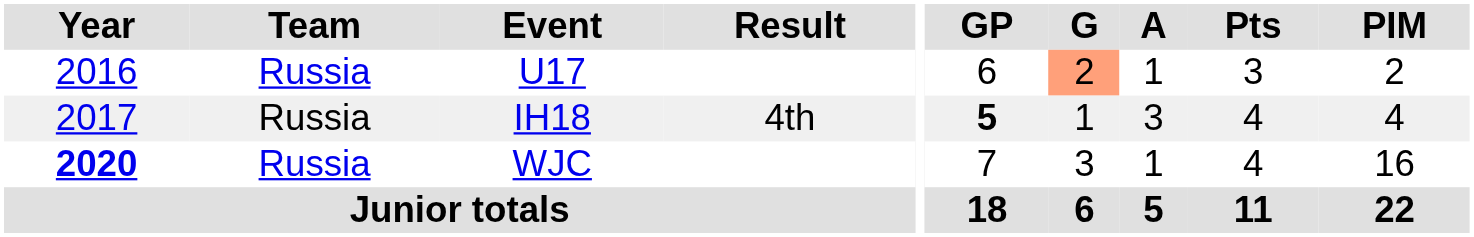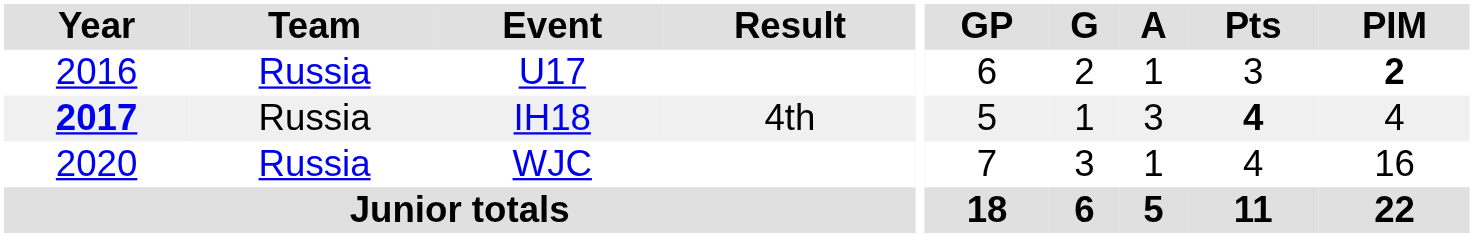U17 | G: lightsalmon background -> no background
U17 | PIM: normal -> bold
IH18 | Year: normal -> bold
IH18 | GP: bold -> normal
IH18 | Pts: normal -> bold
WJC | Year: bold -> normal
